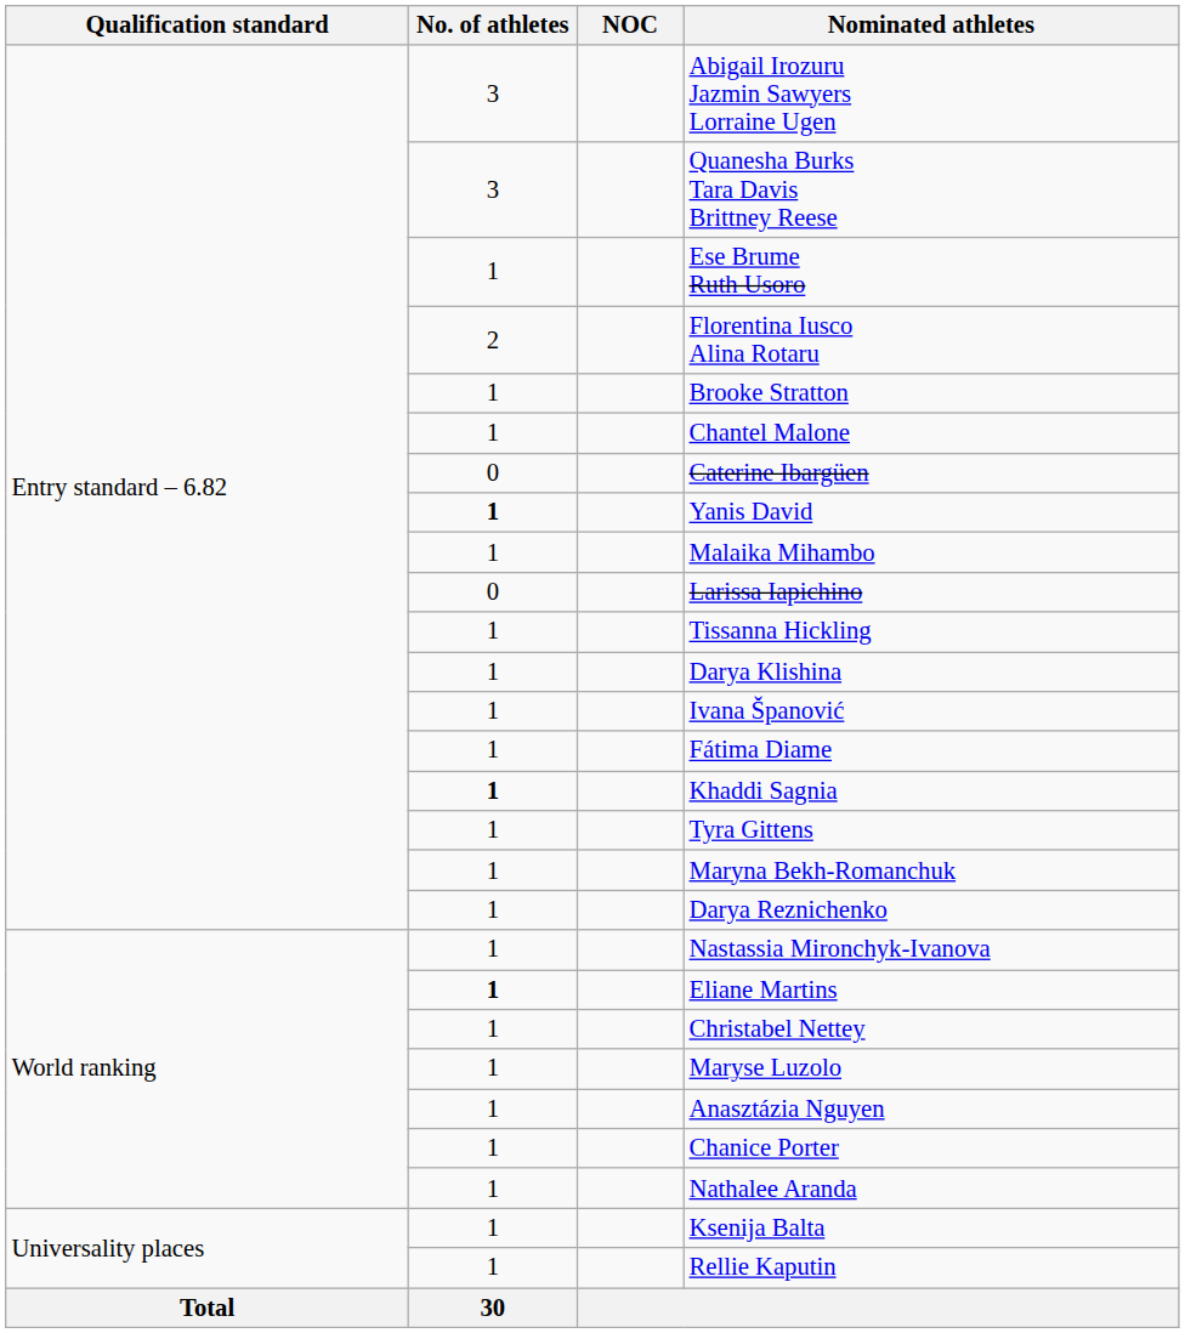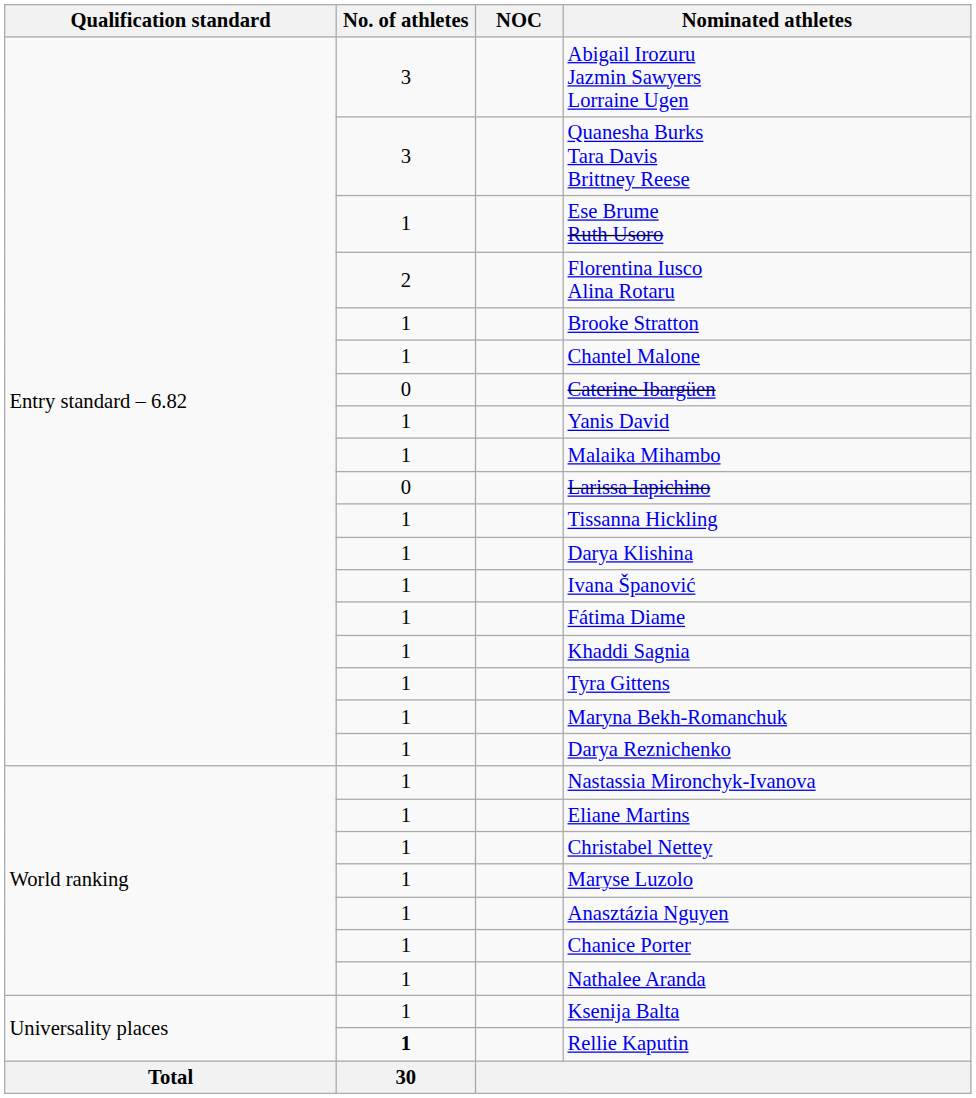Yanis David | No. of athletes: bold -> normal
Khaddi Sagnia | No. of athletes: bold -> normal
Eliane Martins | No. of athletes: bold -> normal
Rellie Kaputin | No. of athletes: normal -> bold
